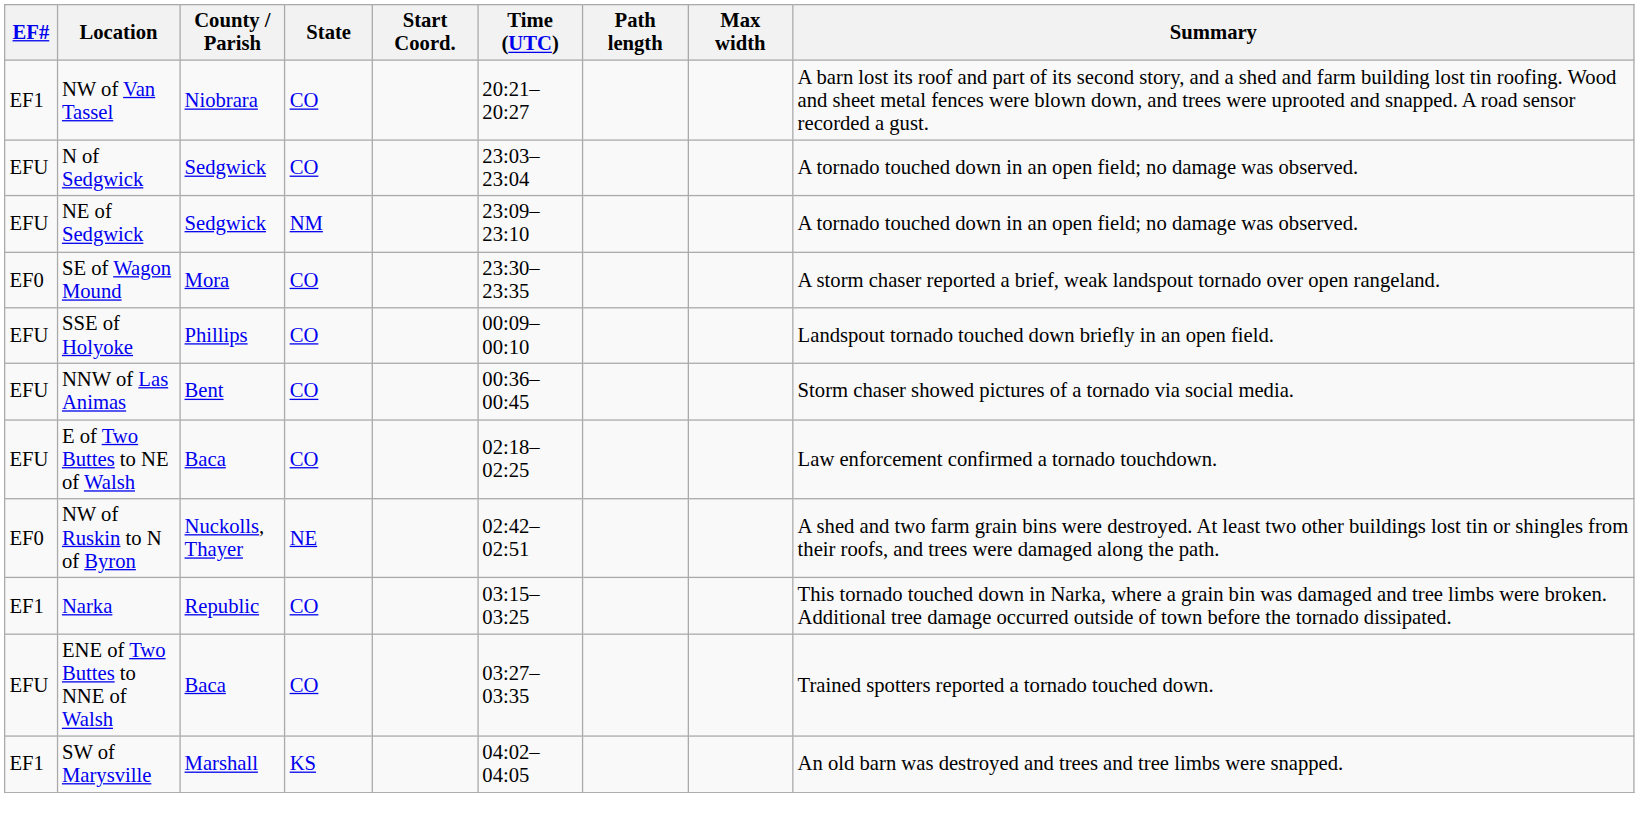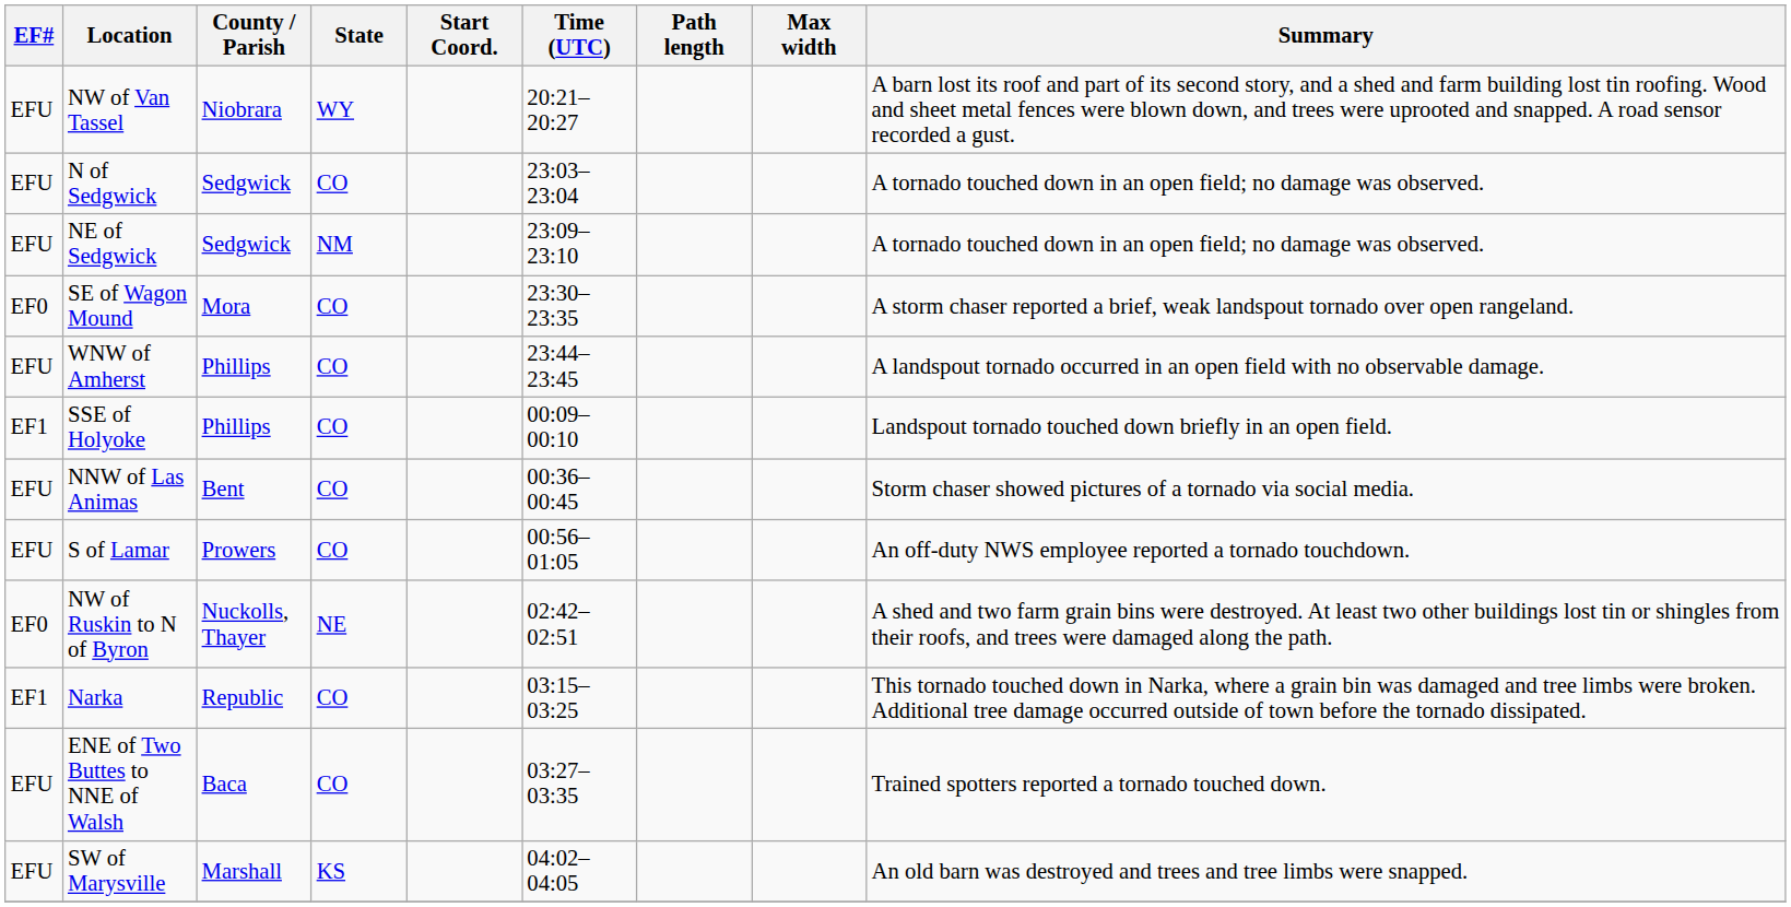NW of Van Tassel | EF#: EF1 -> EFU
NW of Van Tassel | State: CO -> WY
+ row: EFU | WNW of Amherst | Phillips | CO | 23:44–23:45 | A landspout tornado occurred in an open field with no observable damage.
SSE of Holyoke | EF#: EFU -> EF1
+ row: EFU | S of Lamar | Prowers | CO | 00:56–01:05 | An off-duty NWS employee reported a tornado touchdown.
- row: EFU | E of Two Buttes to NE of Walsh | Baca | CO | 02:18–02:25 | Law enforcement confirmed a tornado touchdown.
SW of Marysville | EF#: EF1 -> EFU
